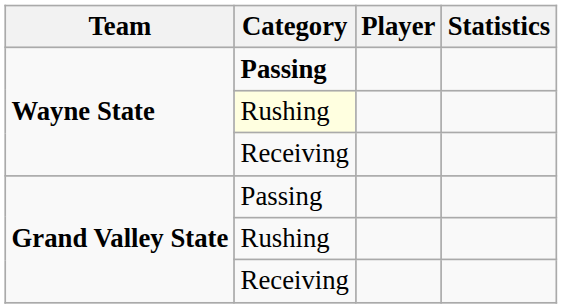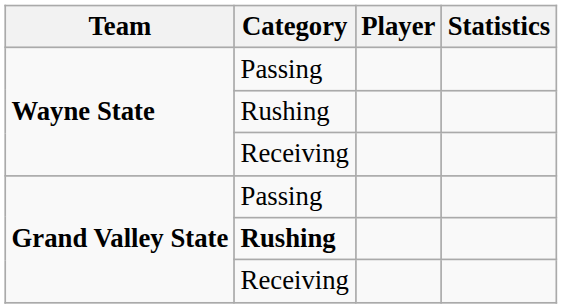Wayne State / Passing | Category: bold -> normal
Wayne State / Rushing | Category: lightyellow background -> no background
Grand Valley State / Rushing | Category: normal -> bold
